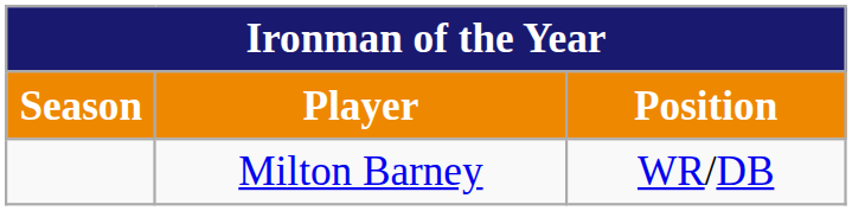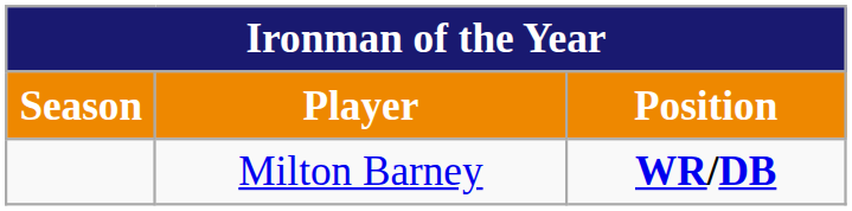Milton Barney | Position: normal -> bold
